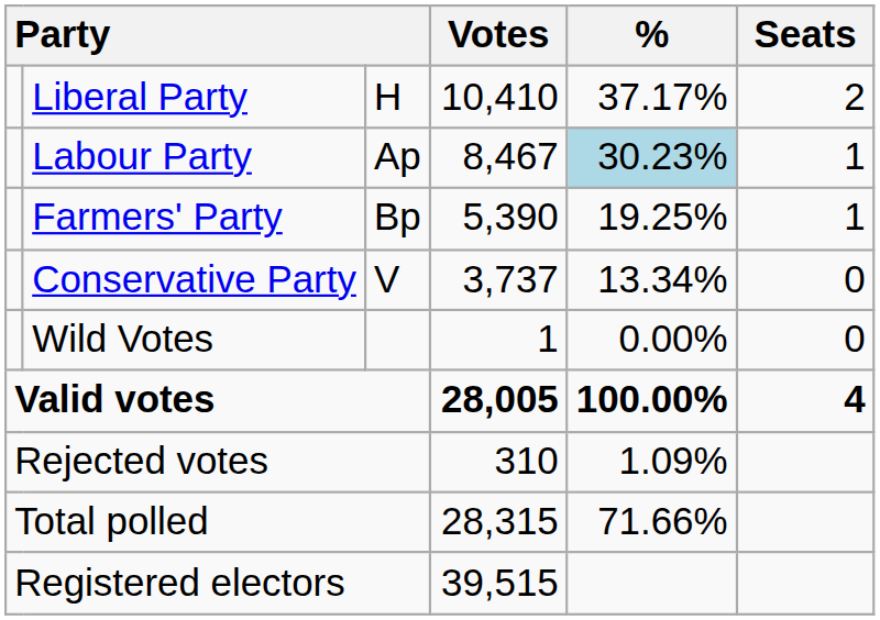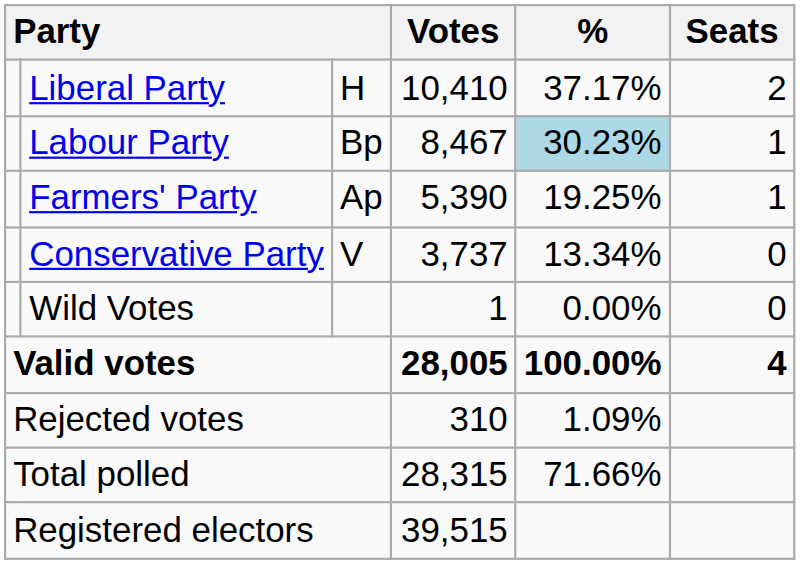Labour Party | column 3: Ap -> Bp
Farmers' Party | column 3: Bp -> Ap
